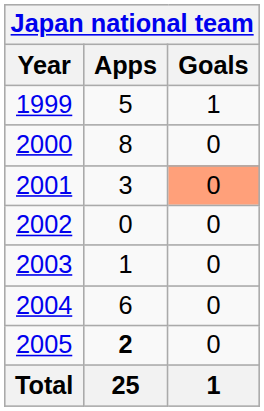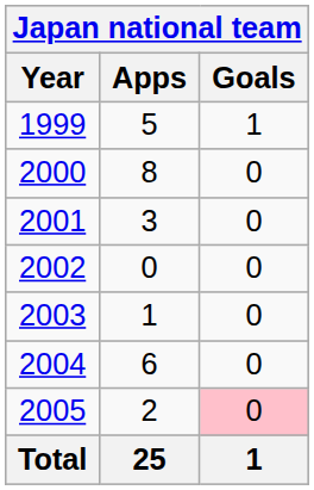2001 | Goals: lightsalmon background -> no background
2005 | Apps: bold -> normal
2005 | Goals: no background -> pink background
